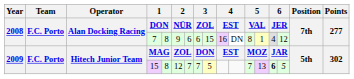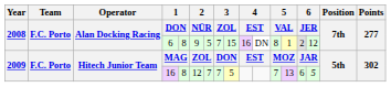row 3 | column 4: 7 -> 6
row 3 | column 7: 6 -> 5
row 3 | column 8: 6 -> 7
row 3 | column 14: 4 -> 2
row 5 | column 4: 15 -> 16
row 5 | column 14: bold -> normal
